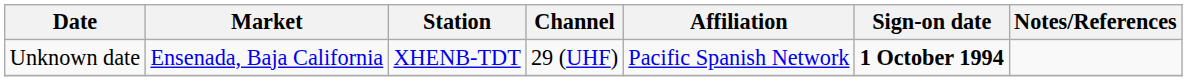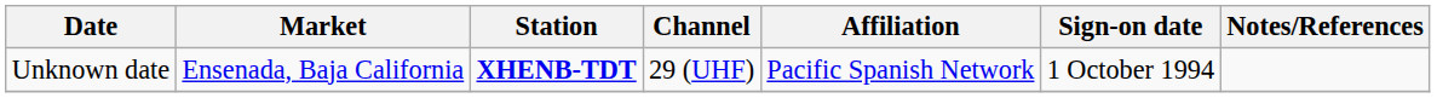Unknown date | Station: normal -> bold
Unknown date | Sign-on date: bold -> normal
